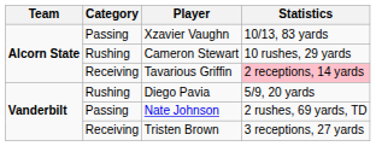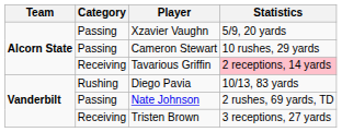Xzavier Vaughn | Statistics: 10/13, 83 yards -> 5/9, 20 yards
Cameron Stewart | Category: Rushing -> Passing
Diego Pavia | Statistics: 5/9, 20 yards -> 10/13, 83 yards
